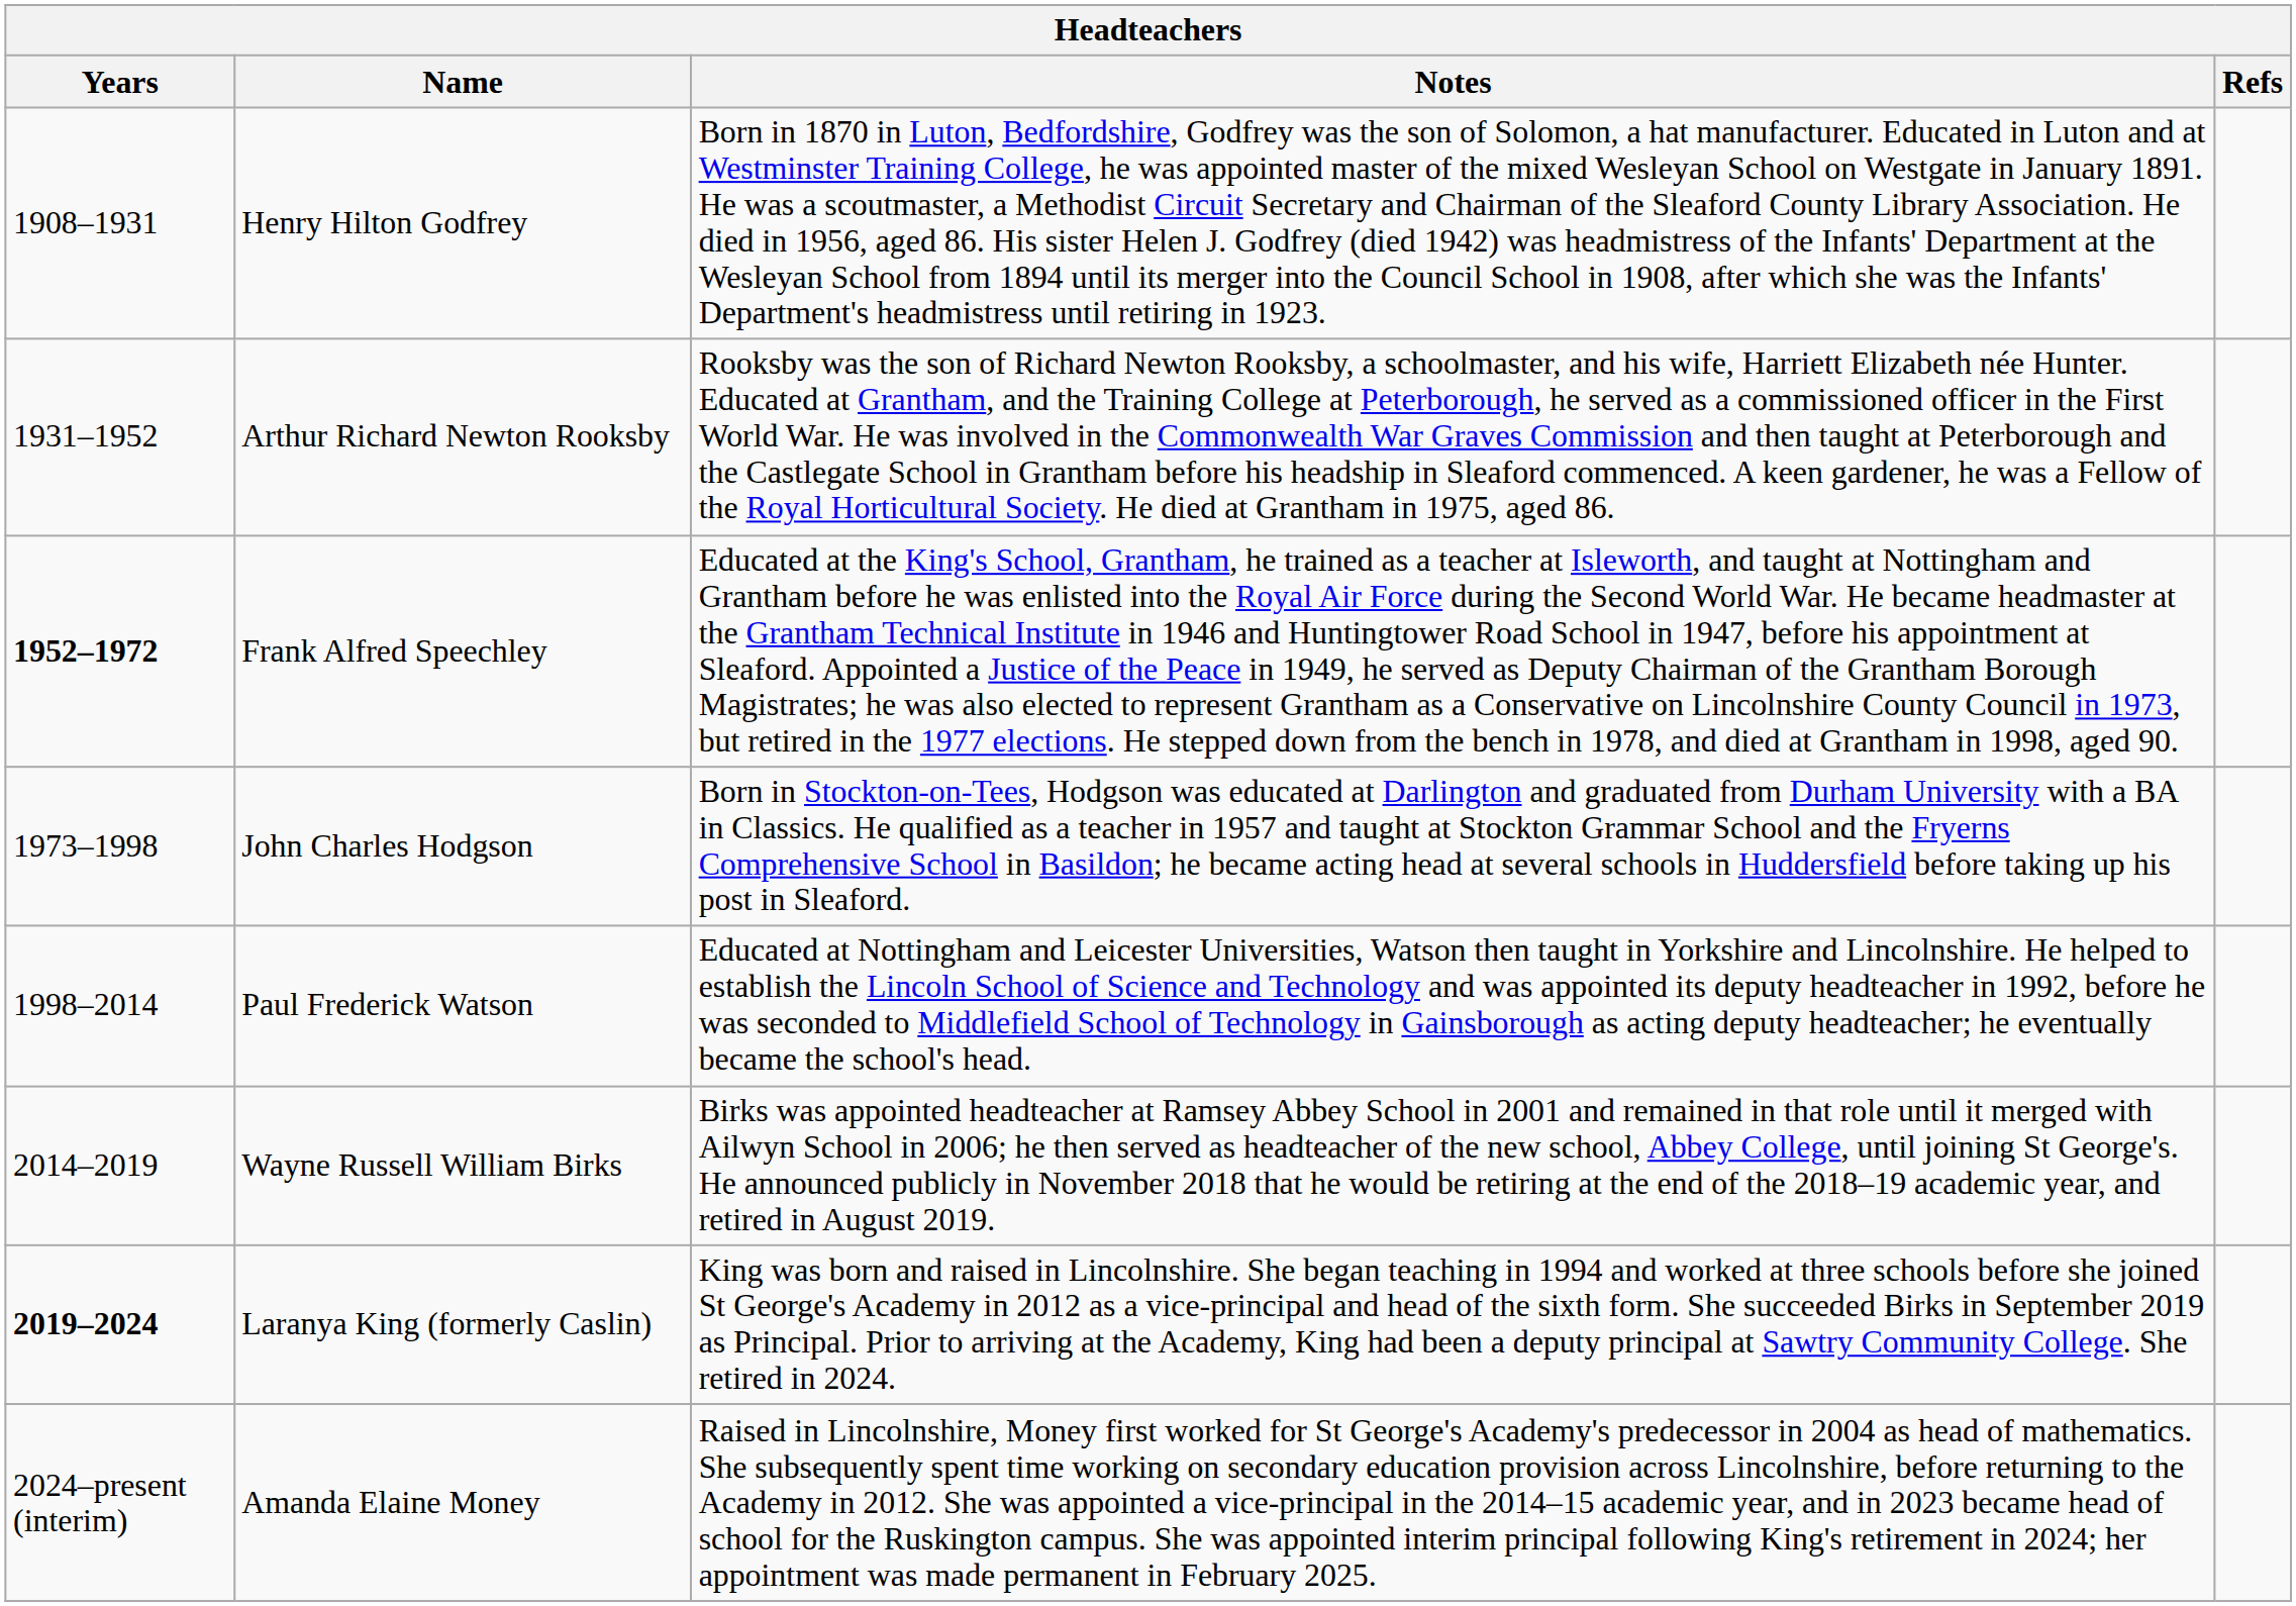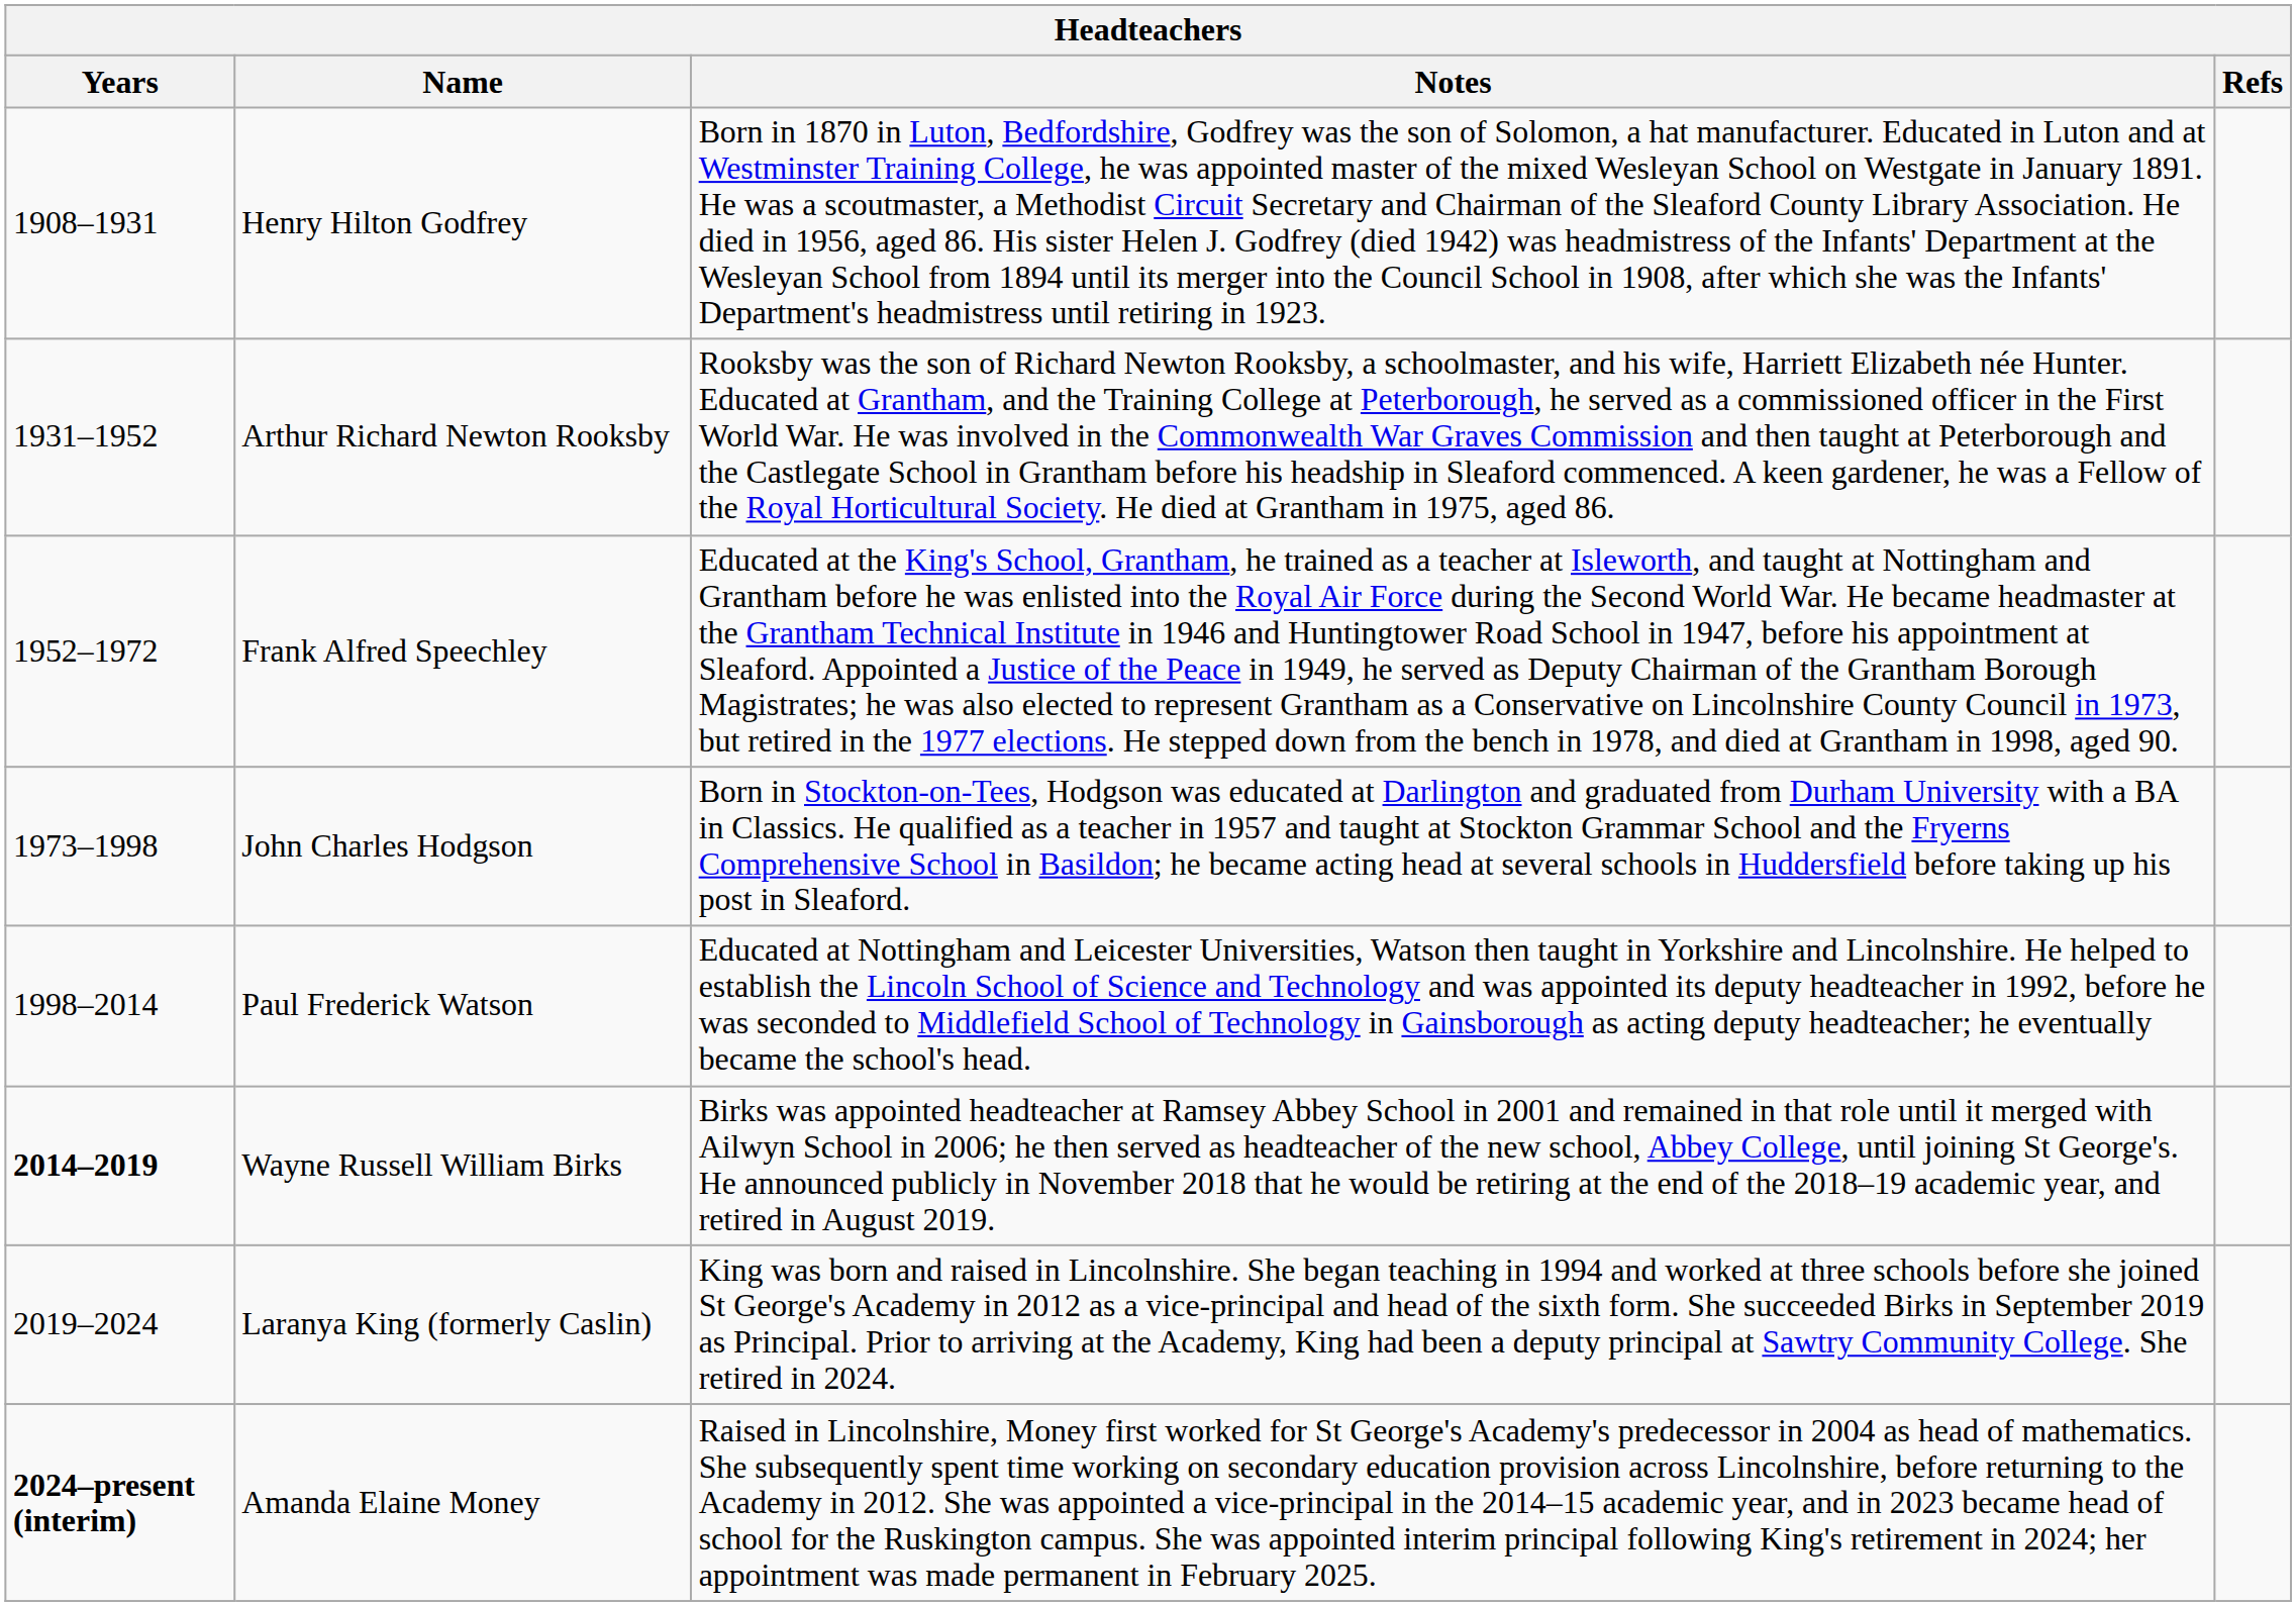Frank Alfred Speechley | Years: bold -> normal
Wayne Russell William Birks | Years: normal -> bold
Laranya King (formerly Caslin) | Years: bold -> normal
Amanda Elaine Money | Years: normal -> bold
